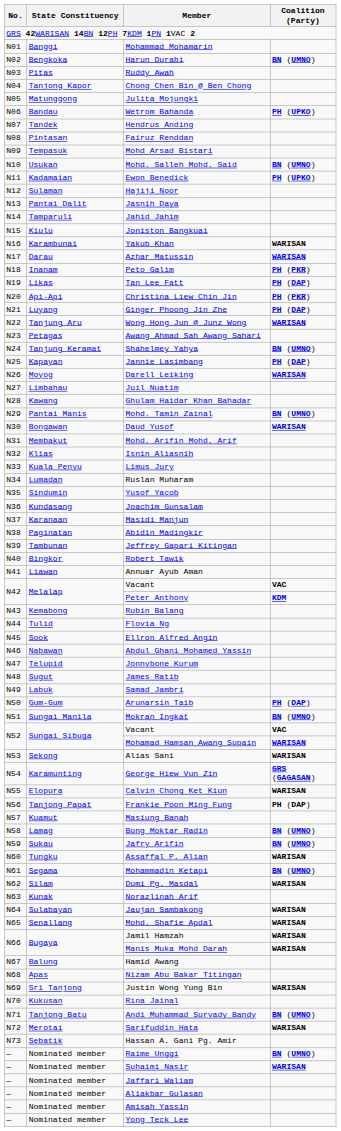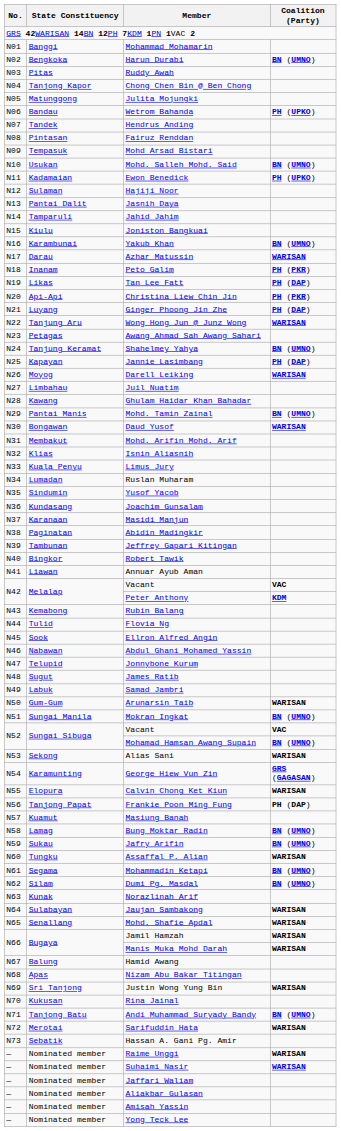Yakub Khan | Coalition (Party): WARISAN -> BN (UMNO)
Arunarsin Taib | Coalition (Party): PH (DAP) -> WARISAN
Mohamad Hamsan Awang Supain | Coalition (Party): WARISAN -> BN (UMNO)
Dumi Pg. Masdal | Coalition (Party): WARISAN -> BN (UMNO)
Raime Unggi | Coalition (Party): BN (UMNO) -> WARISAN
